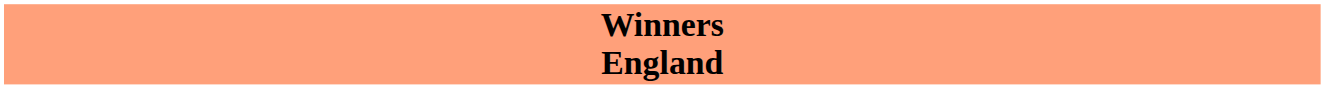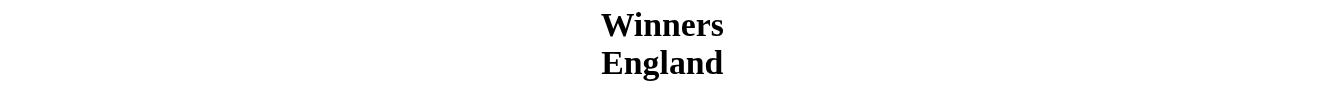row 1 | column 1: lightsalmon background -> no background
